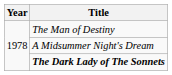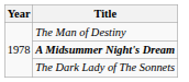A Midsummer Night's Dream | Title: normal -> bold
The Dark Lady of The Sonnets | Title: bold -> normal
